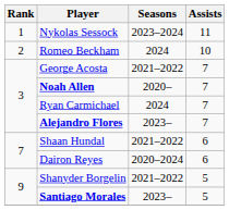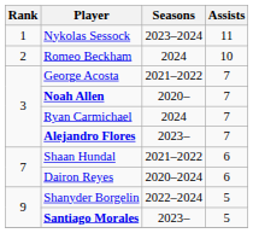Shanyder Borgelin | Seasons: 2021–2022 -> 2022–2024
